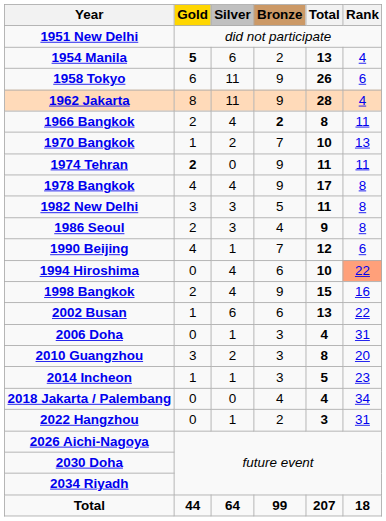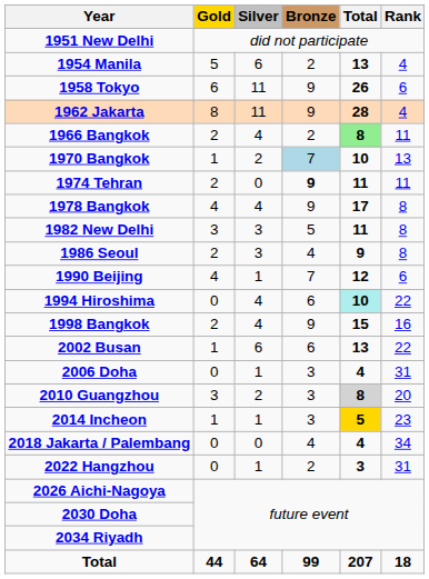1954 Manila | Gold: bold -> normal
1966 Bangkok | Bronze: bold -> normal
1966 Bangkok | Total: no background -> lightgreen background
1970 Bangkok | Bronze: no background -> lightblue background
1974 Tehran | Gold: bold -> normal
1974 Tehran | Bronze: normal -> bold
1994 Hiroshima | Total: no background -> paleturquoise background
1994 Hiroshima | Rank: lightsalmon background -> no background
2010 Guangzhou | Total: no background -> lightgrey background
2014 Incheon | Total: no background -> gold background
